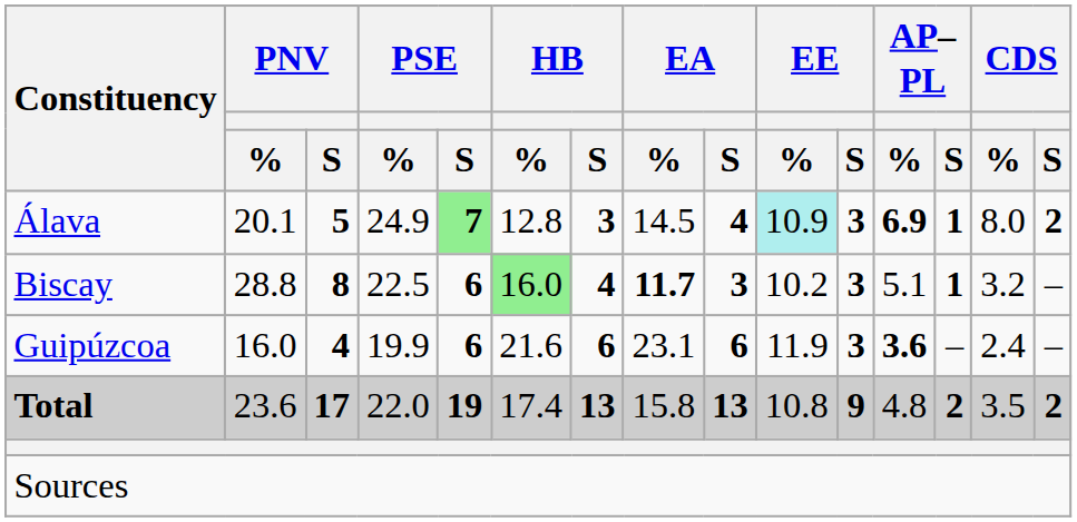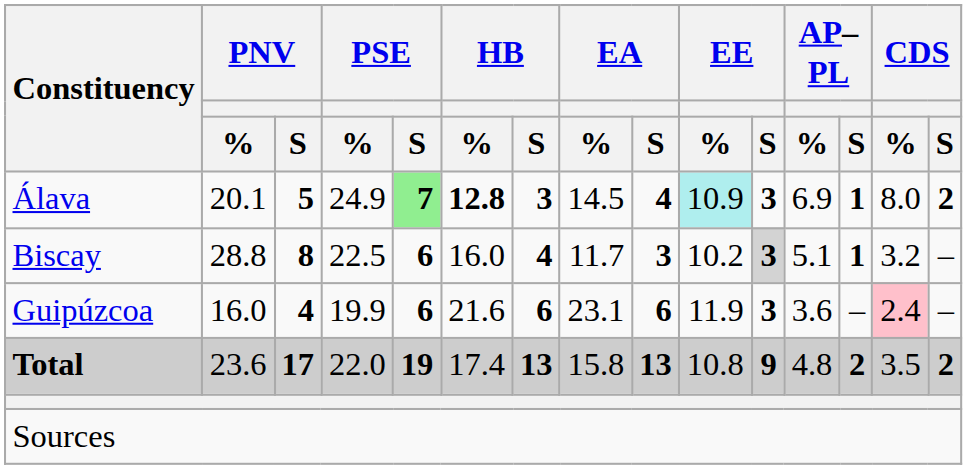Álava | HB / %: normal -> bold
Álava | AP–PL / %: bold -> normal
Biscay | HB / %: lightgreen background -> no background
Biscay | EA / %: bold -> normal
Biscay | EE / S: no background -> lightgrey background
Guipúzcoa | AP–PL / %: bold -> normal
Guipúzcoa | CDS / %: no background -> pink background
